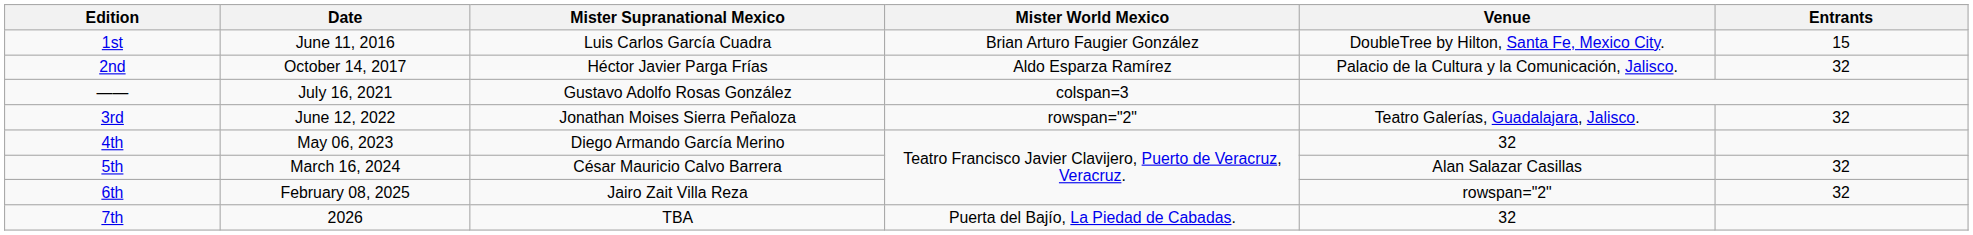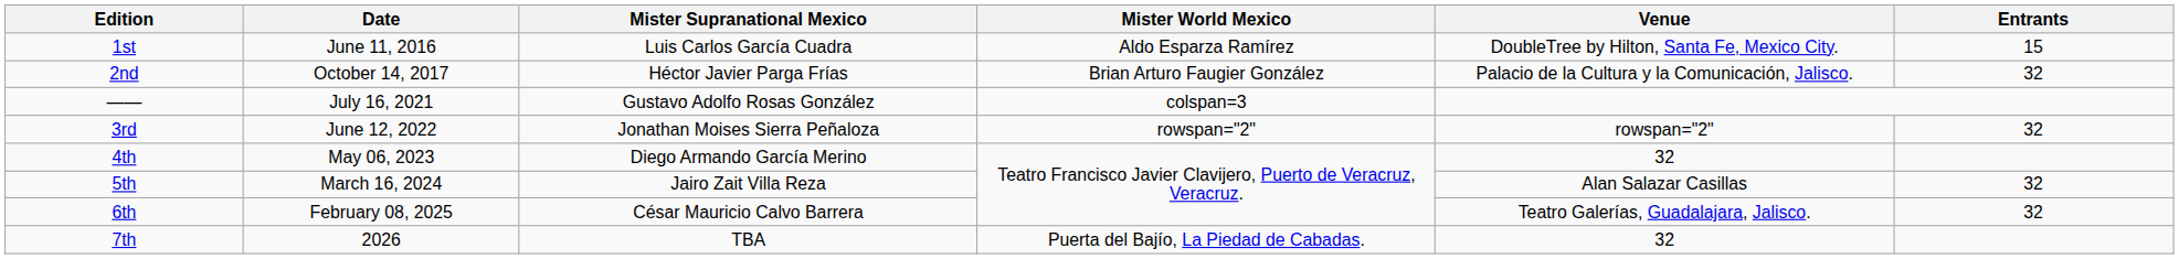1st | Mister World Mexico: Brian Arturo Faugier González -> Aldo Esparza Ramírez
2nd | Mister World Mexico: Aldo Esparza Ramírez -> Brian Arturo Faugier González
3rd | Venue: Teatro Galerías, Guadalajara, Jalisco. -> rowspan="2"
5th | Mister Supranational Mexico: César Mauricio Calvo Barrera -> Jairo Zait Villa Reza
6th | Mister Supranational Mexico: Jairo Zait Villa Reza -> César Mauricio Calvo Barrera
6th | Venue: rowspan="2" -> Teatro Galerías, Guadalajara, Jalisco.
